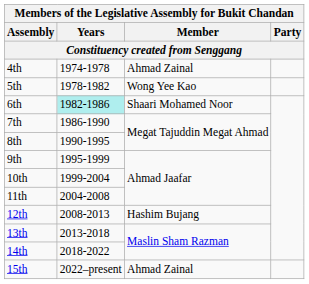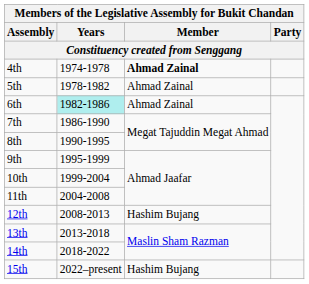4th | Member: normal -> bold
5th | Member: Wong Yee Kao -> Ahmad Zainal
6th | Member: Shaari Mohamed Noor -> Ahmad Zainal
15th | Member: Ahmad Zainal -> Hashim Bujang
